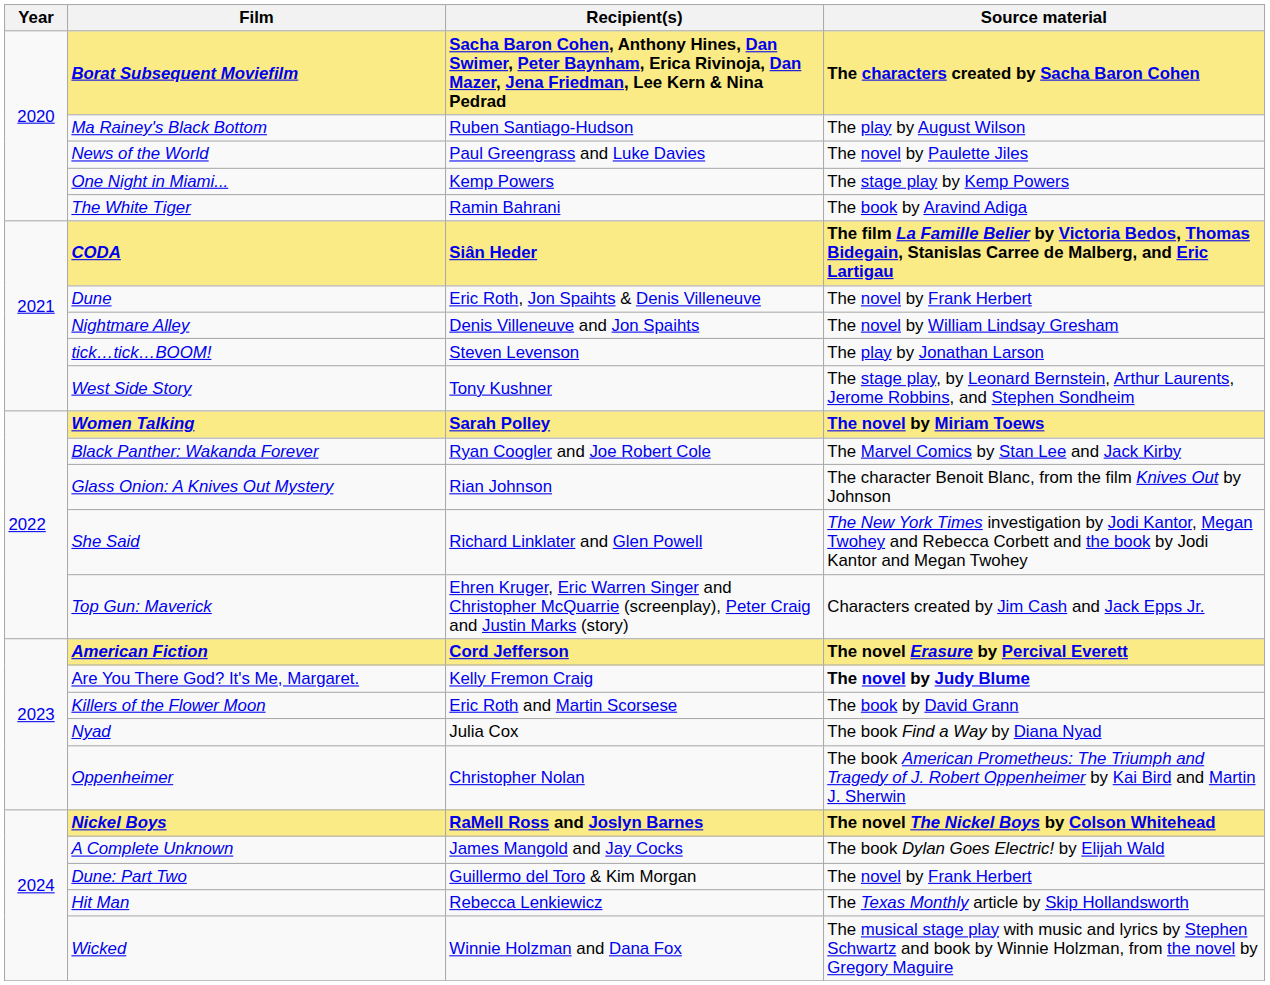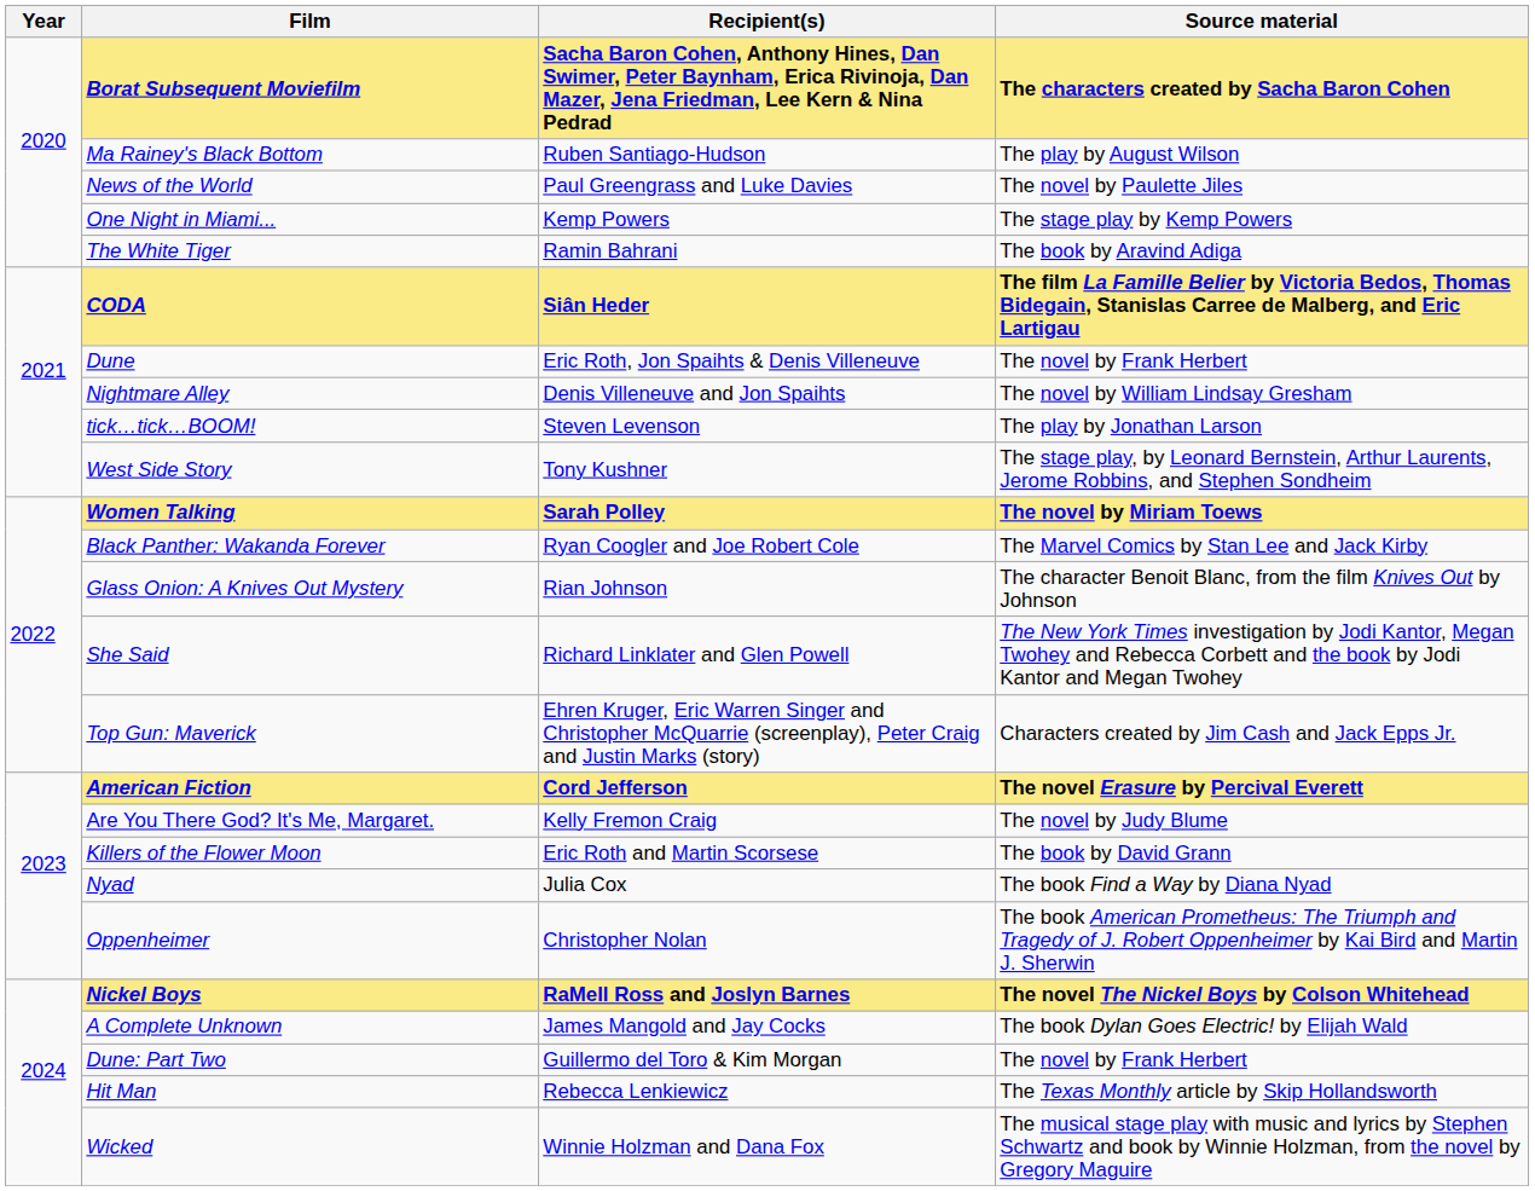Are You There God? It's Me, Margaret. | Source material: bold -> normal
